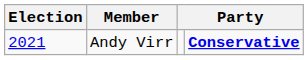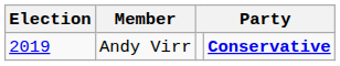Andy Virr | Election: 2021 -> 2019
